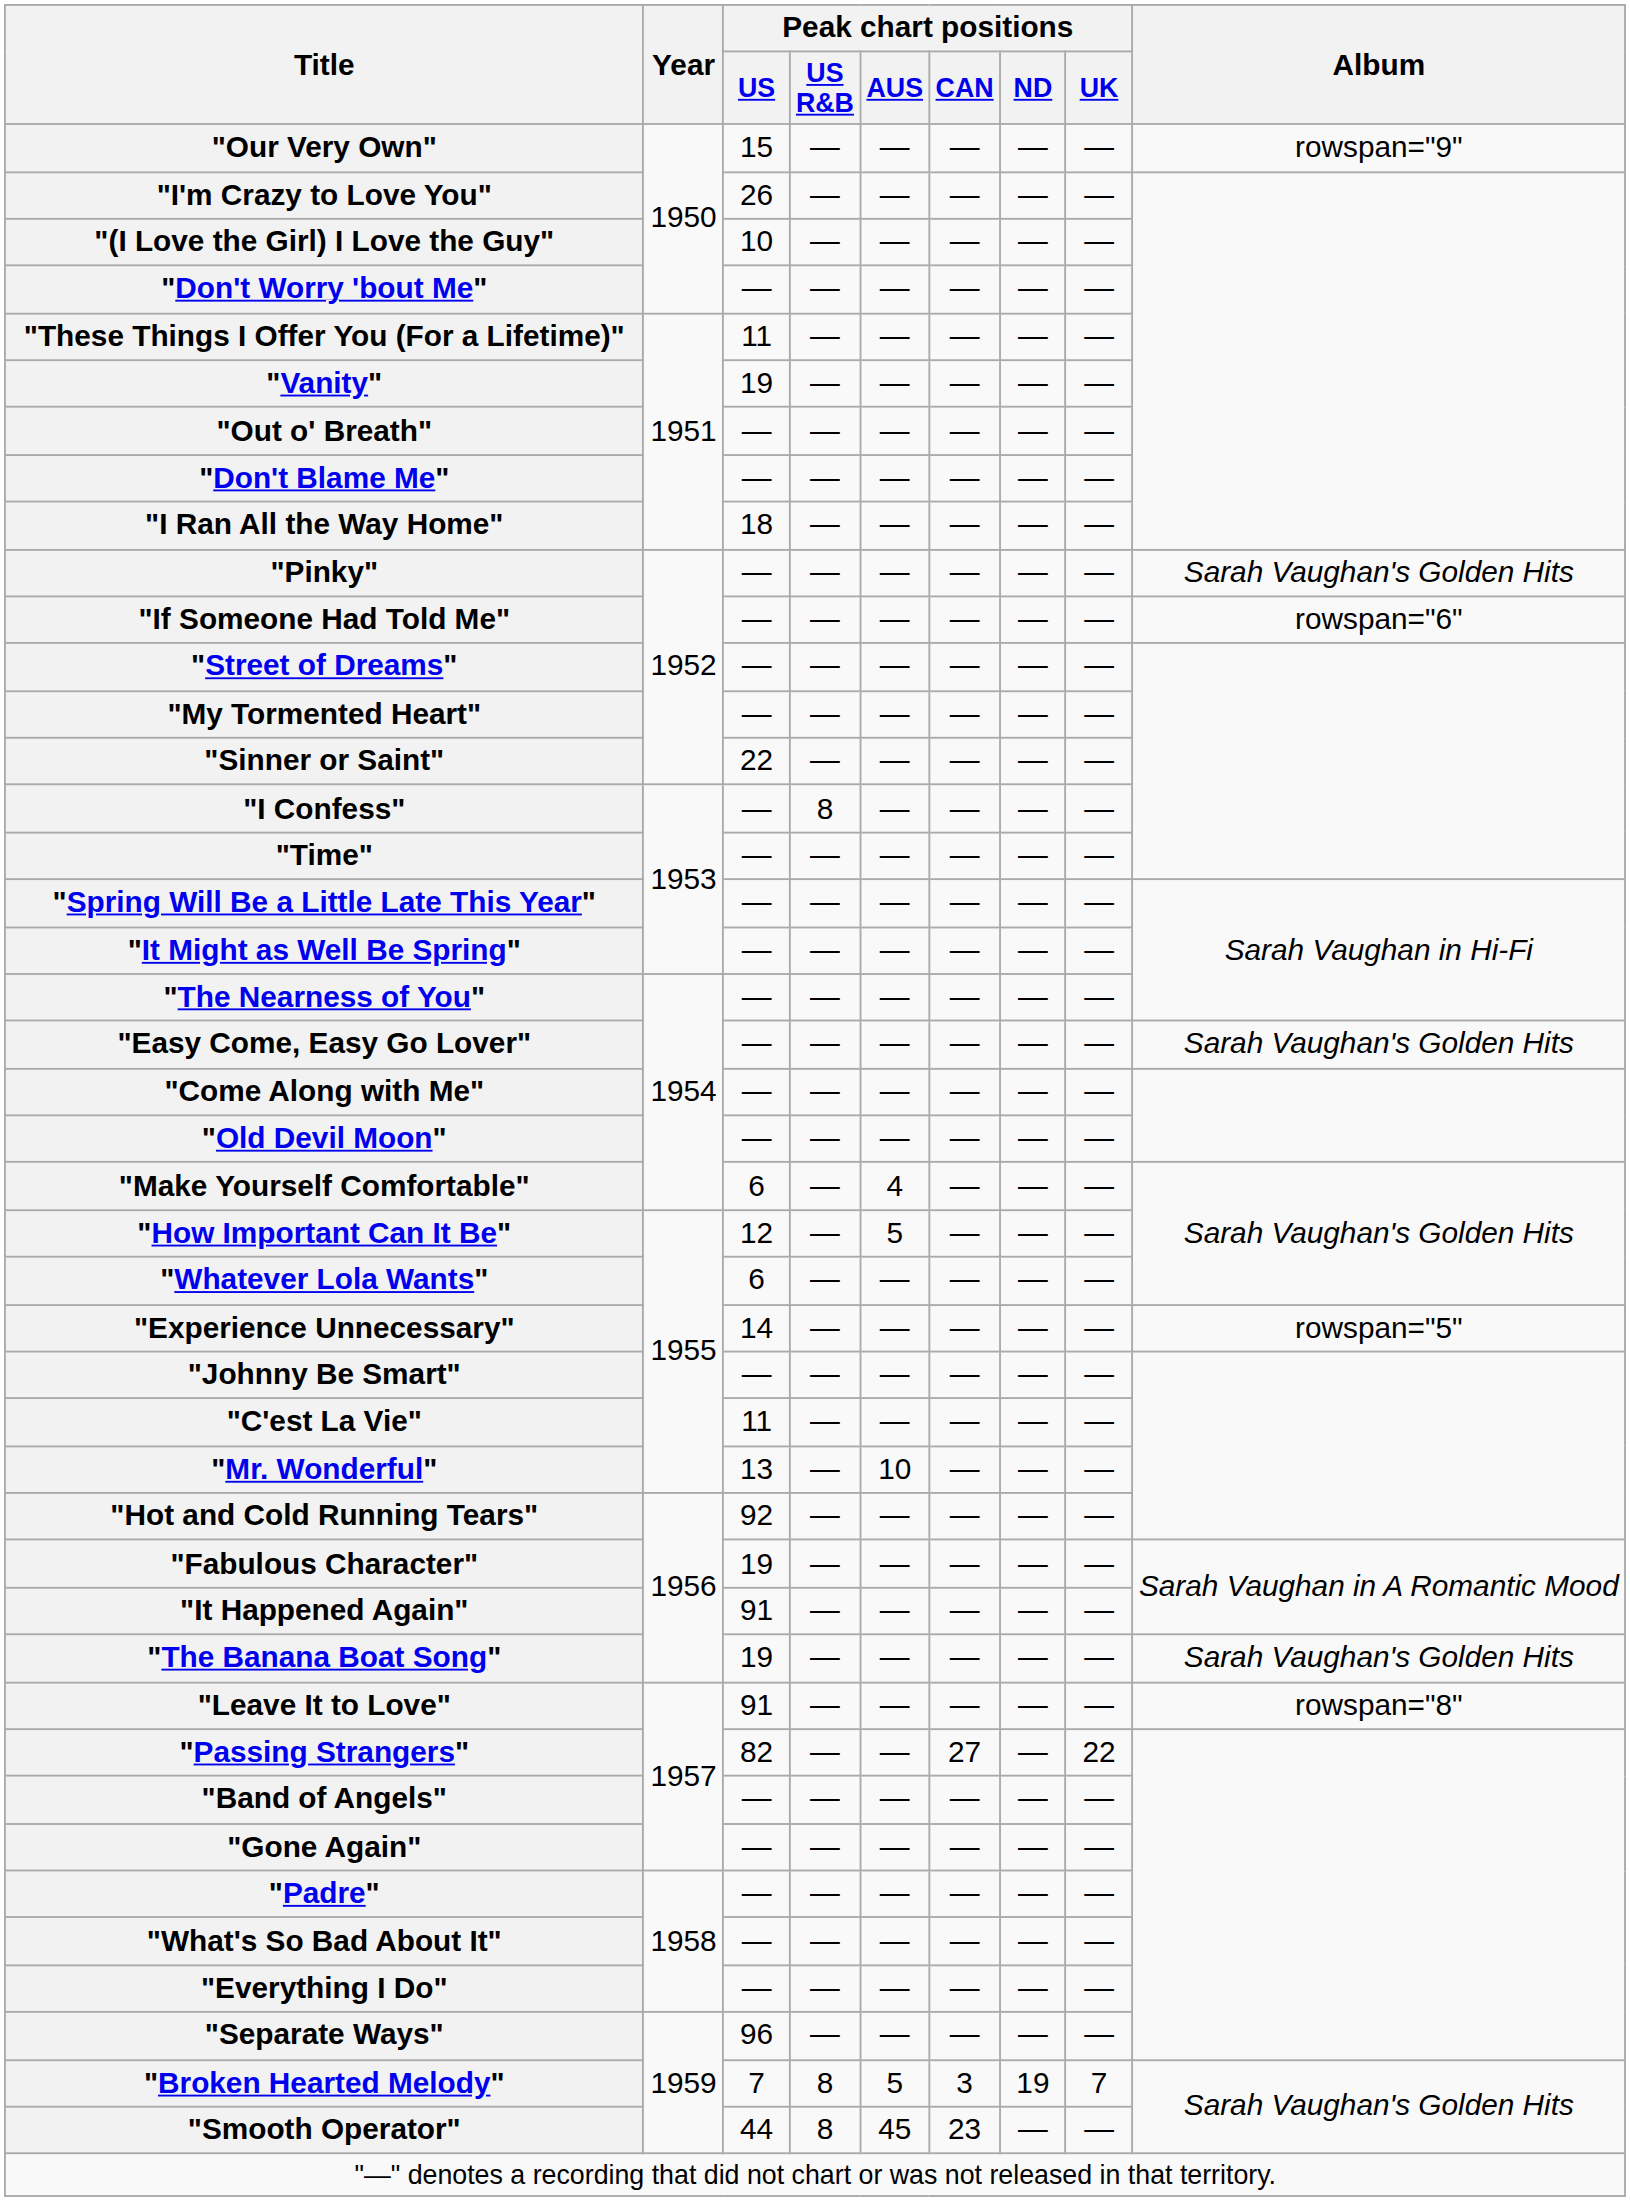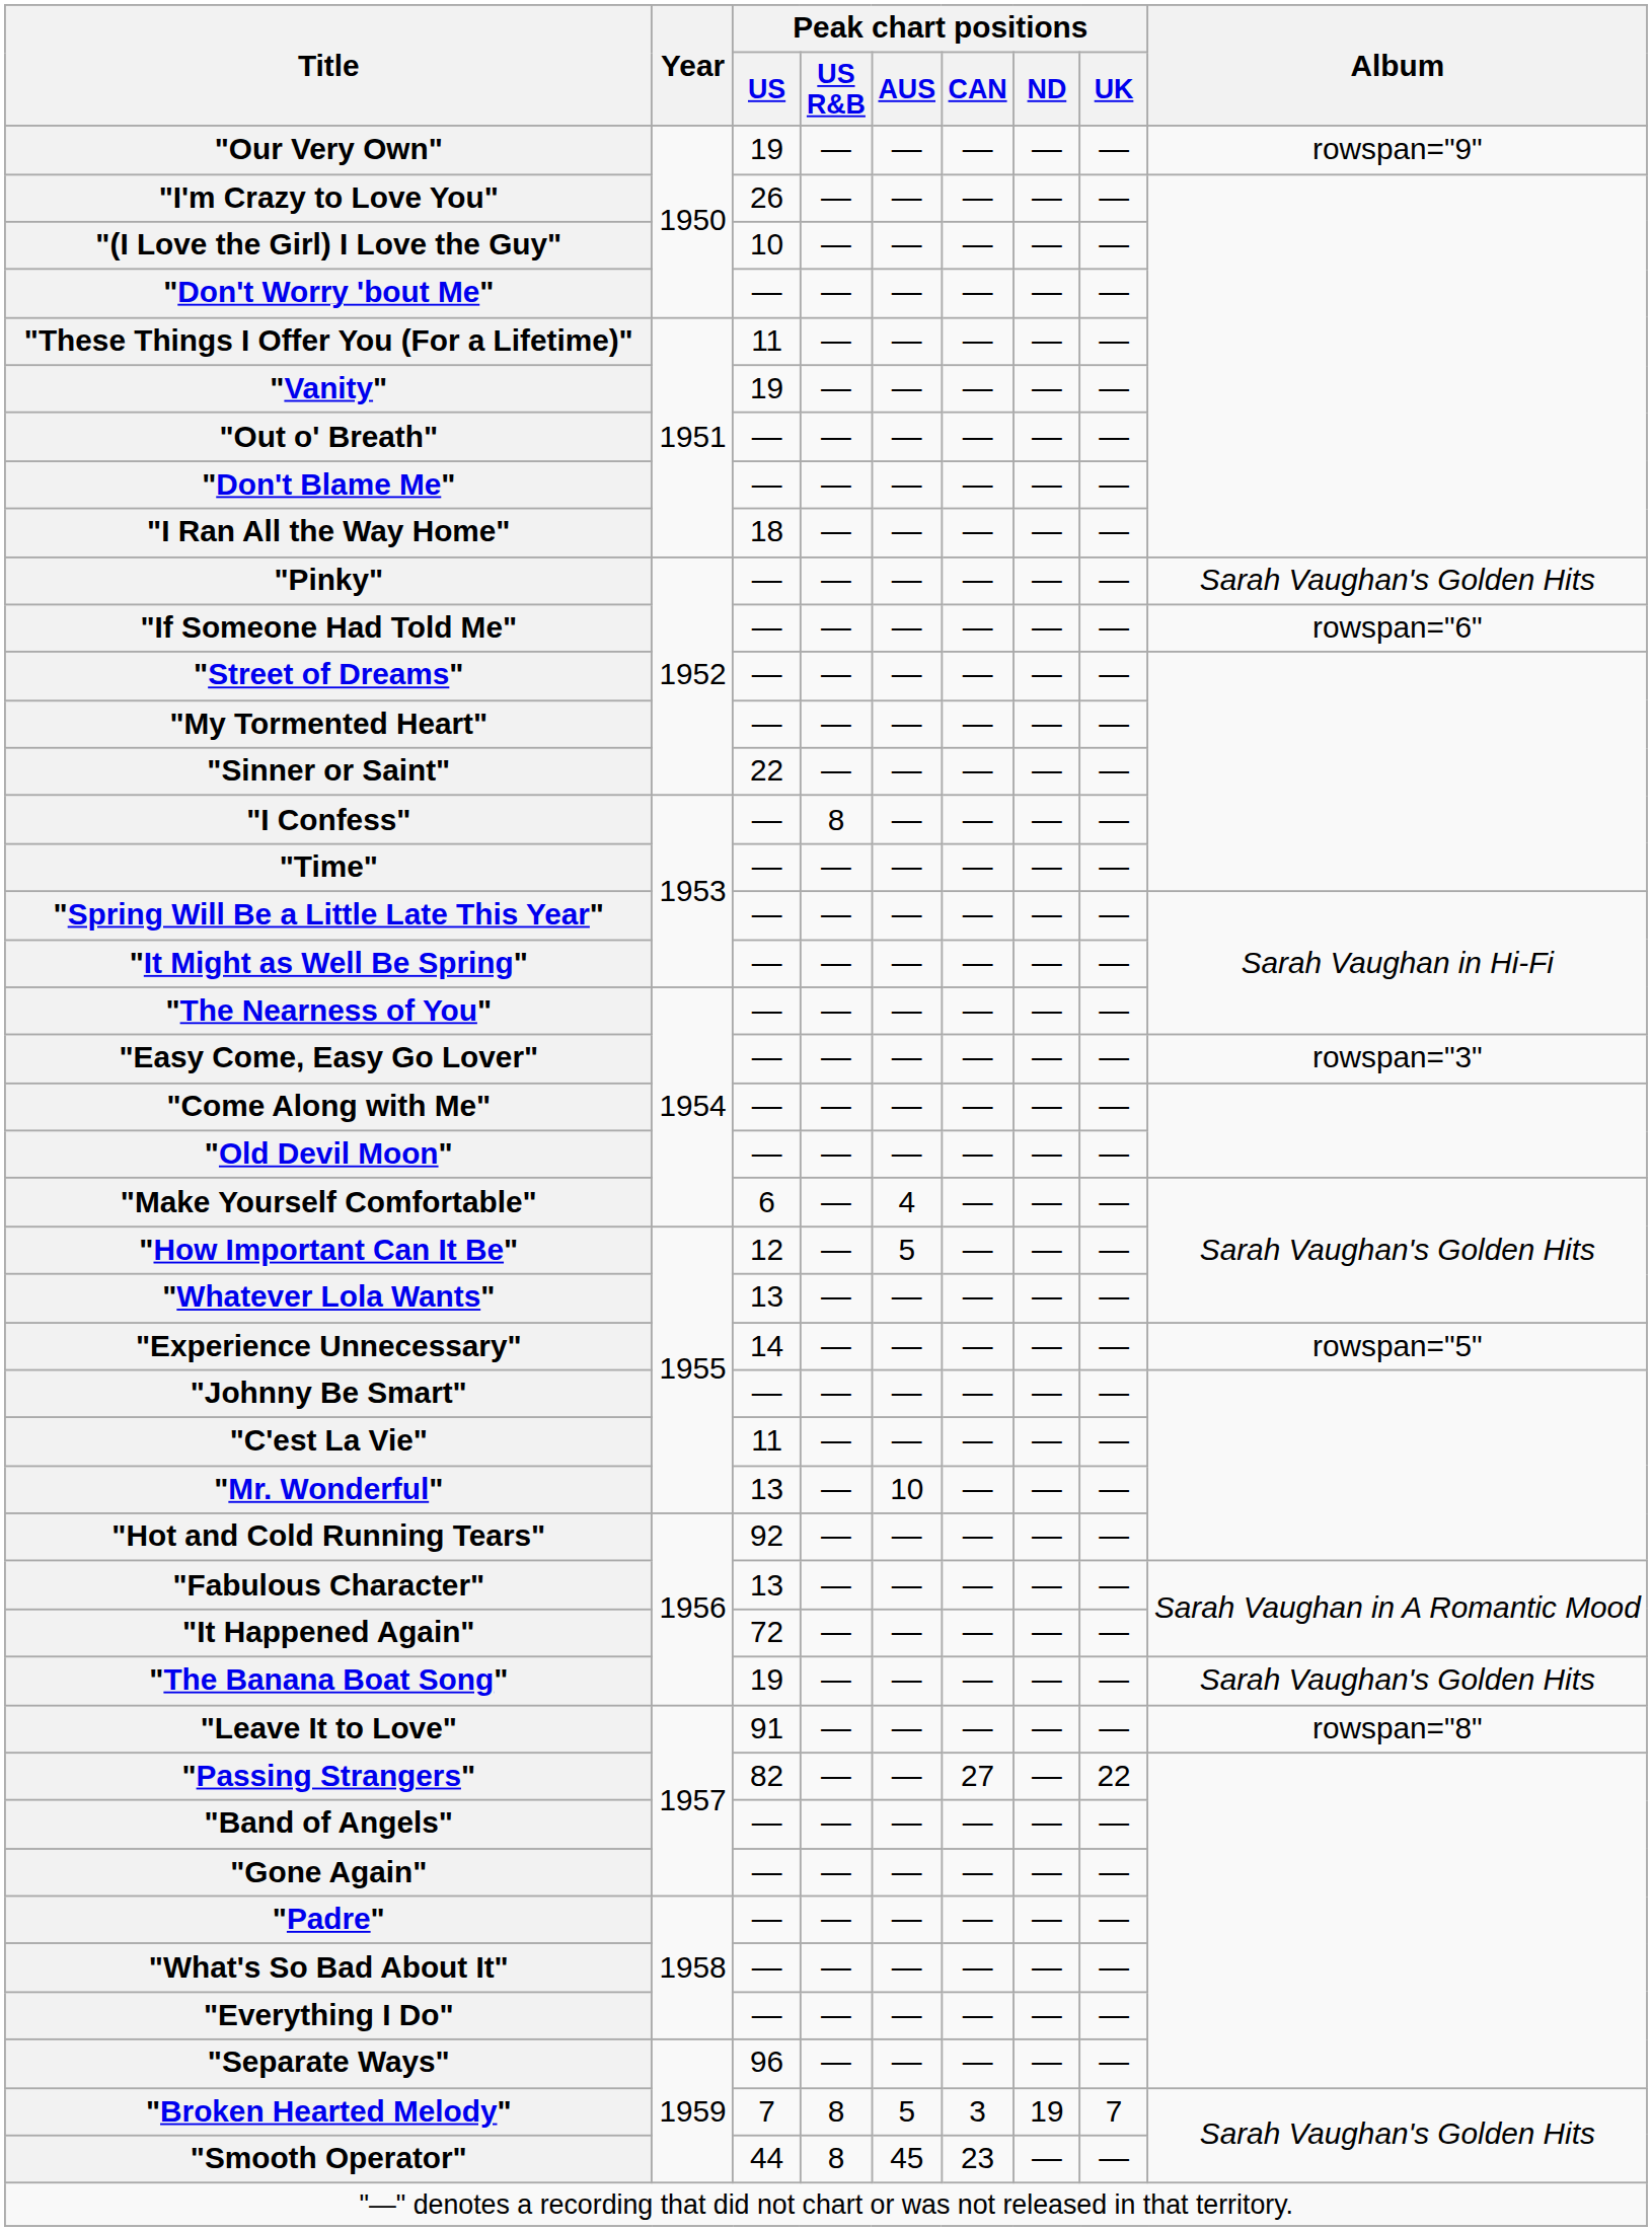"Our Very Own" | Peak chart positions / US: 15 -> 19
"Easy Come, Easy Go Lover" | Album: Sarah Vaughan's Golden Hits -> rowspan="3"
"Whatever Lola Wants" | Peak chart positions / US: 6 -> 13
"Fabulous Character" | Peak chart positions / US: 19 -> 13
"It Happened Again" | Peak chart positions / US: 91 -> 72
